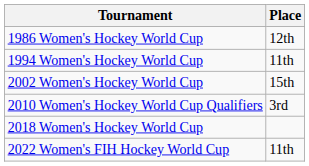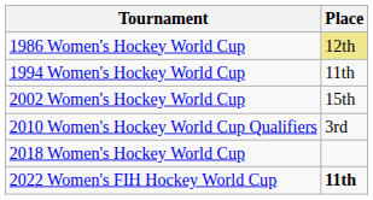1986 Women's Hockey World Cup | Place: no background -> khaki background
2022 Women's FIH Hockey World Cup | Place: normal -> bold
